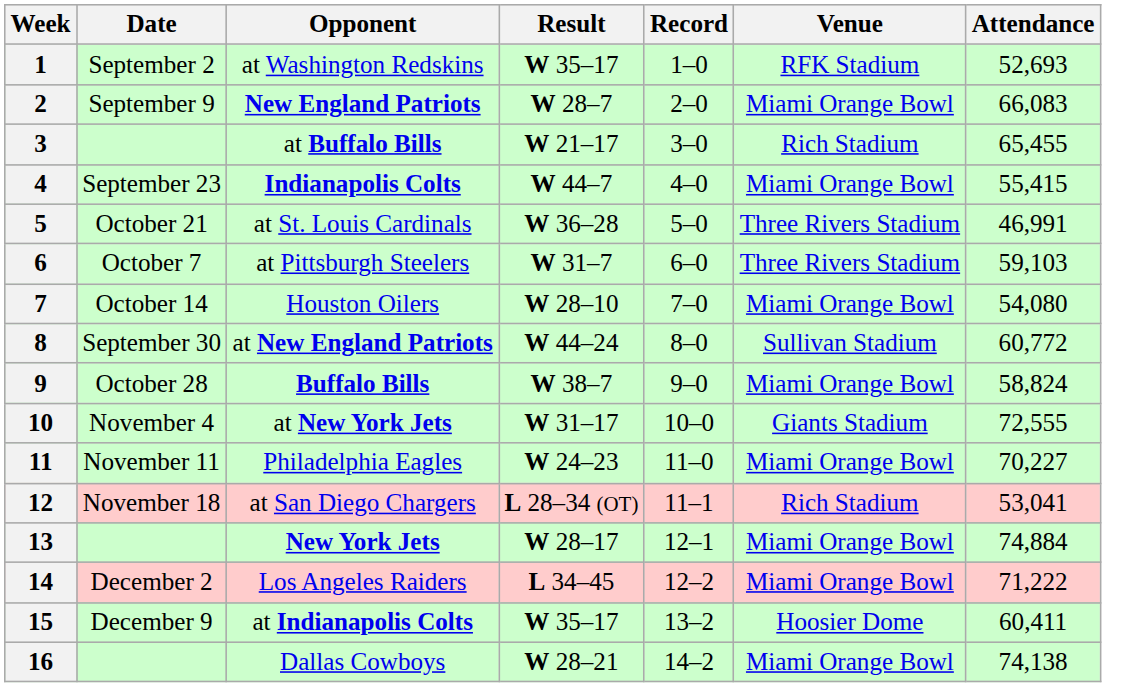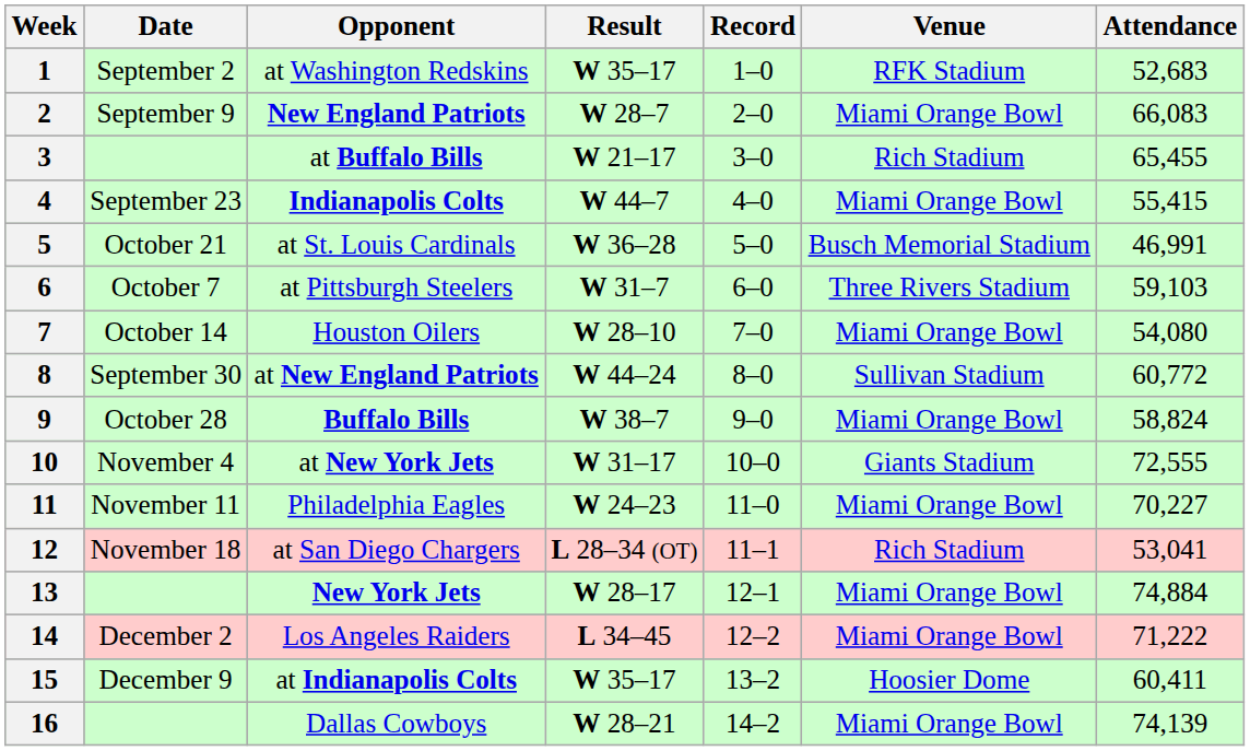1 | Attendance: 52,693 -> 52,683
5 | Venue: Three Rivers Stadium -> Busch Memorial Stadium
16 | Attendance: 74,138 -> 74,139
